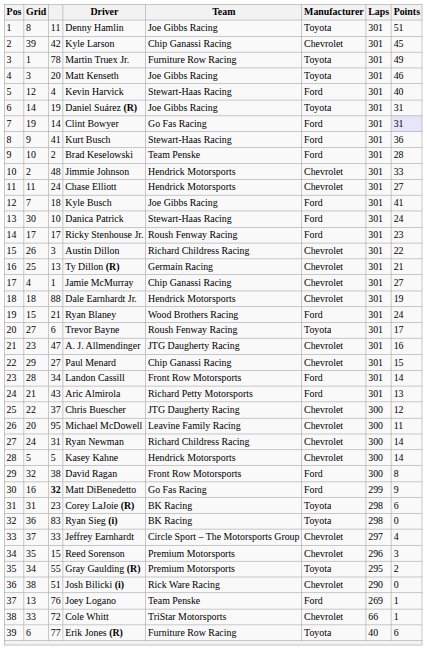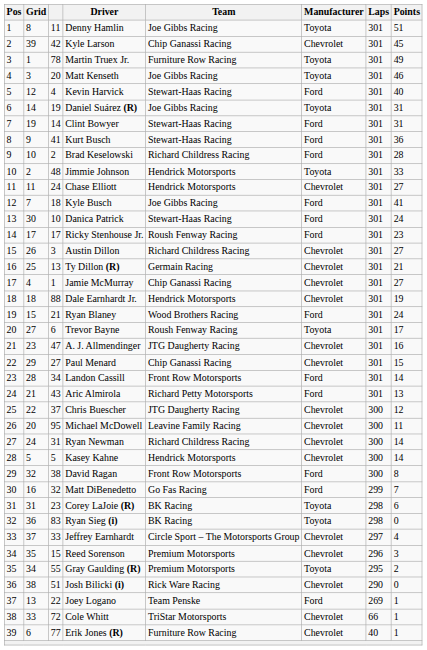Clint Bowyer | Team: Go Fas Racing -> Stewart-Haas Racing
Clint Bowyer | Points: lavender background -> no background
Brad Keselowski | Team: Team Penske -> Richard Childress Racing
Jimmie Johnson | Manufacturer: Chevrolet -> Toyota
Austin Dillon | Points: 22 -> 27
Matt DiBenedetto | column 3: bold -> normal
Matt DiBenedetto | Points: 9 -> 7
Joey Logano | column 3: 76 -> 22
Erik Jones (R) | Manufacturer: Toyota -> Chevrolet
Erik Jones (R) | Points: 6 -> 1
